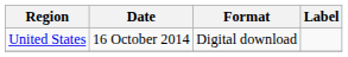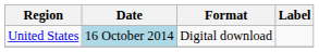United States | Date: no background -> lightblue background
